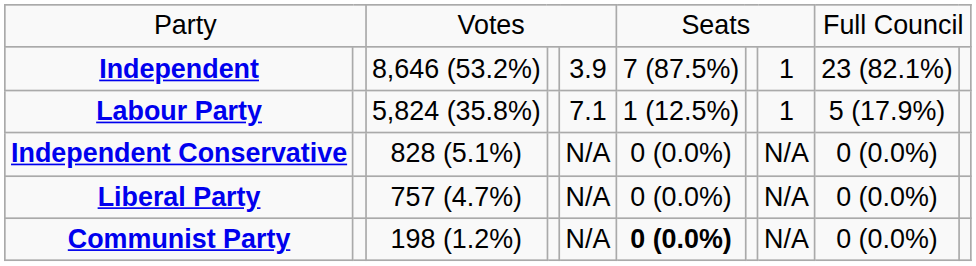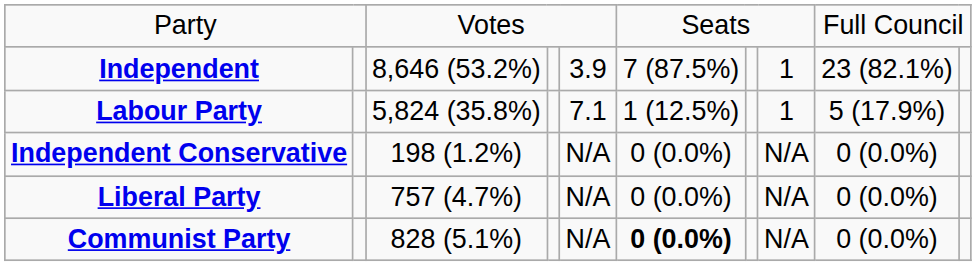Independent Conservative | column 3: 828 (5.1%) -> 198 (1.2%)
Communist Party | column 3: 198 (1.2%) -> 828 (5.1%)
